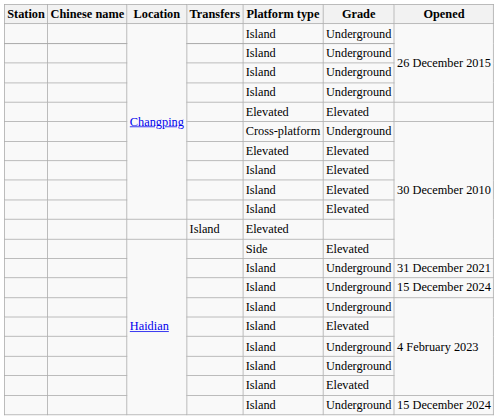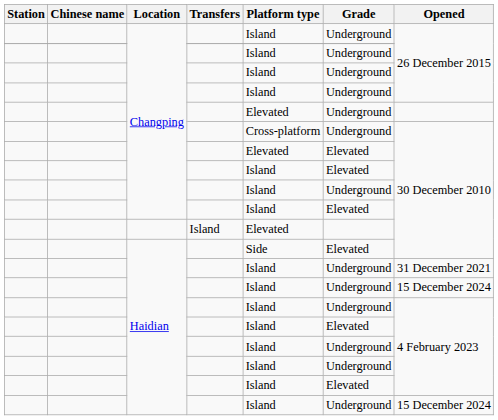row 6 | Grade: Elevated -> Underground
row 10 | Grade: Elevated -> Underground
